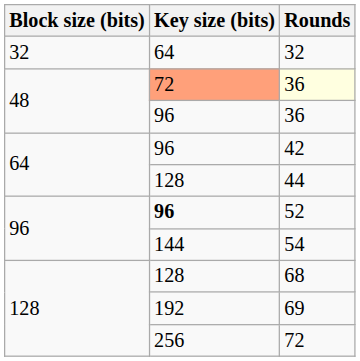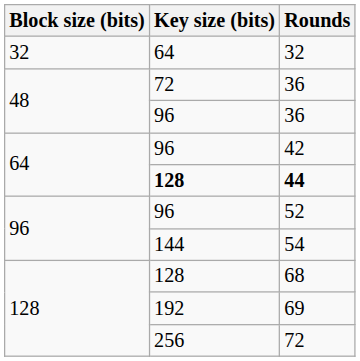72 / 36 | Key size (bits): lightsalmon background -> no background
72 / 36 | Rounds: lightyellow background -> no background
44 | Key size (bits): normal -> bold
44 | Rounds: normal -> bold
52 | Key size (bits): bold -> normal
